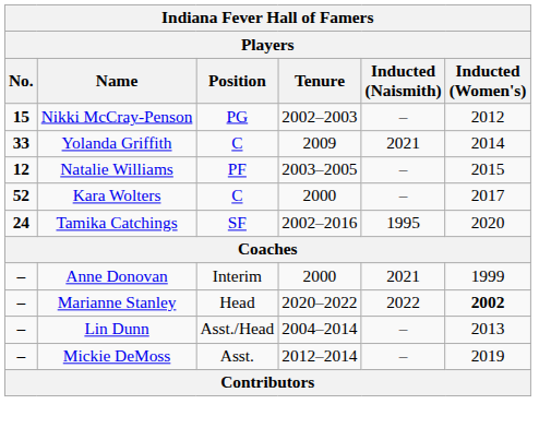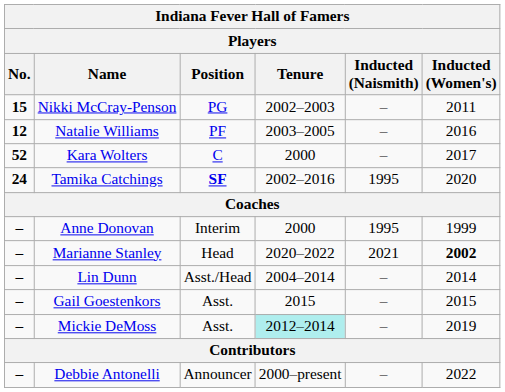Nikki McCray-Penson | Inducted (Women's): 2012 -> 2011
- row: 33 | Yolanda Griffith | C | 2009 | 2021 | 2014
Natalie Williams | Inducted (Women's): 2015 -> 2016
Tamika Catchings | Position: normal -> bold
Anne Donovan | Inducted (Naismith): 2021 -> 1995
Marianne Stanley | Inducted (Naismith): 2022 -> 2021
Lin Dunn | Inducted (Women's): 2013 -> 2014
+ row: – | Gail Goestenkors | Asst. | 2015 | – | 2015
Mickie DeMoss | Tenure: no background -> paleturquoise background
+ row: – | Debbie Antonelli | Announcer | 2000–present | – | 2022
